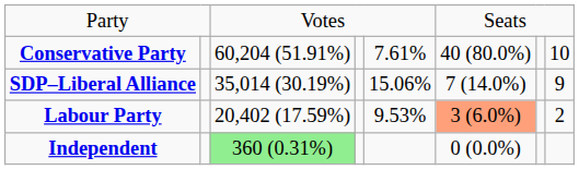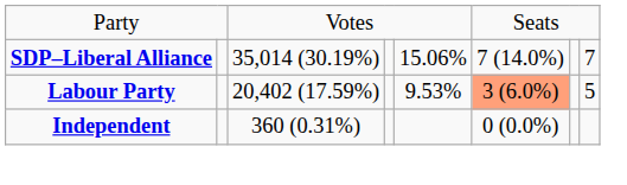- row: Conservative Party | 60,204 (51.91%) | 7.61% | 40 (80.0%) | 10
SDP–Liberal Alliance | column 8: 9 -> 7
Labour Party | column 8: 2 -> 5
Independent | column 3: lightgreen background -> no background
